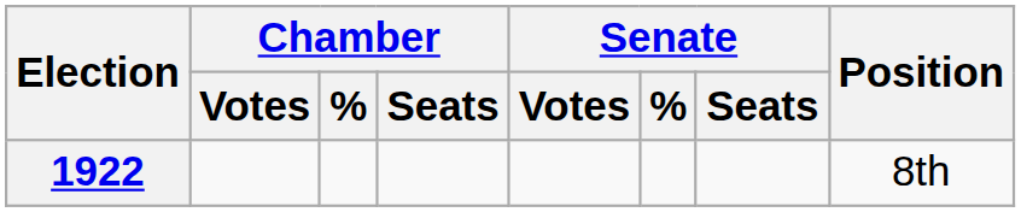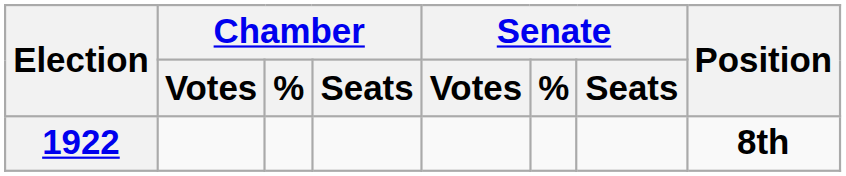1922 | Position: normal -> bold
